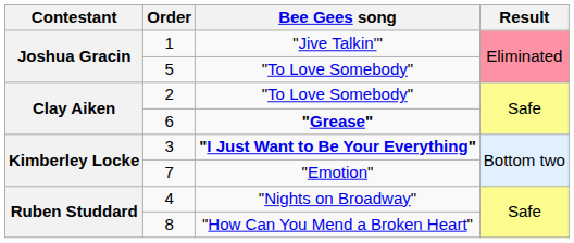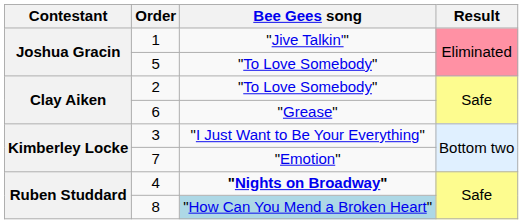6 | Bee Gees song: bold -> normal
3 | Bee Gees song: bold -> normal
4 | Bee Gees song: normal -> bold
8 | Bee Gees song: no background -> lightblue background
